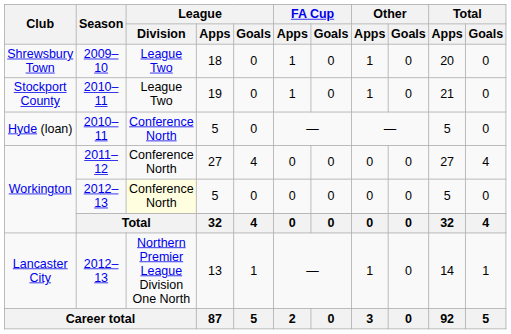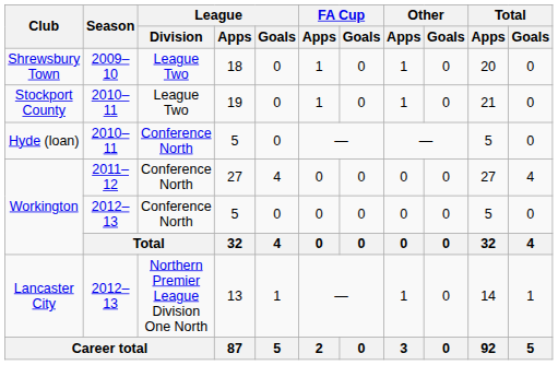Workington / 5 | League / Division: lightyellow background -> no background
